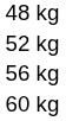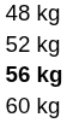56 kg | column 1: normal -> bold
